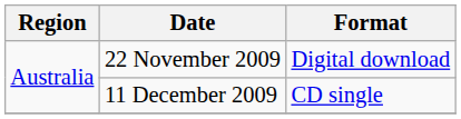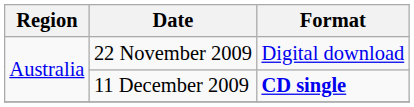11 December 2009 | Format: normal -> bold
